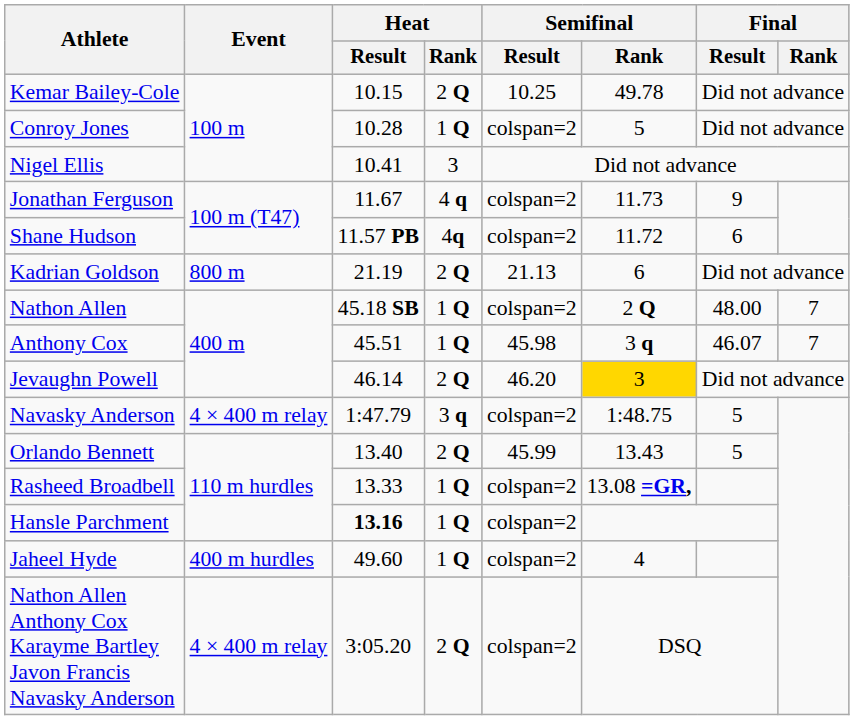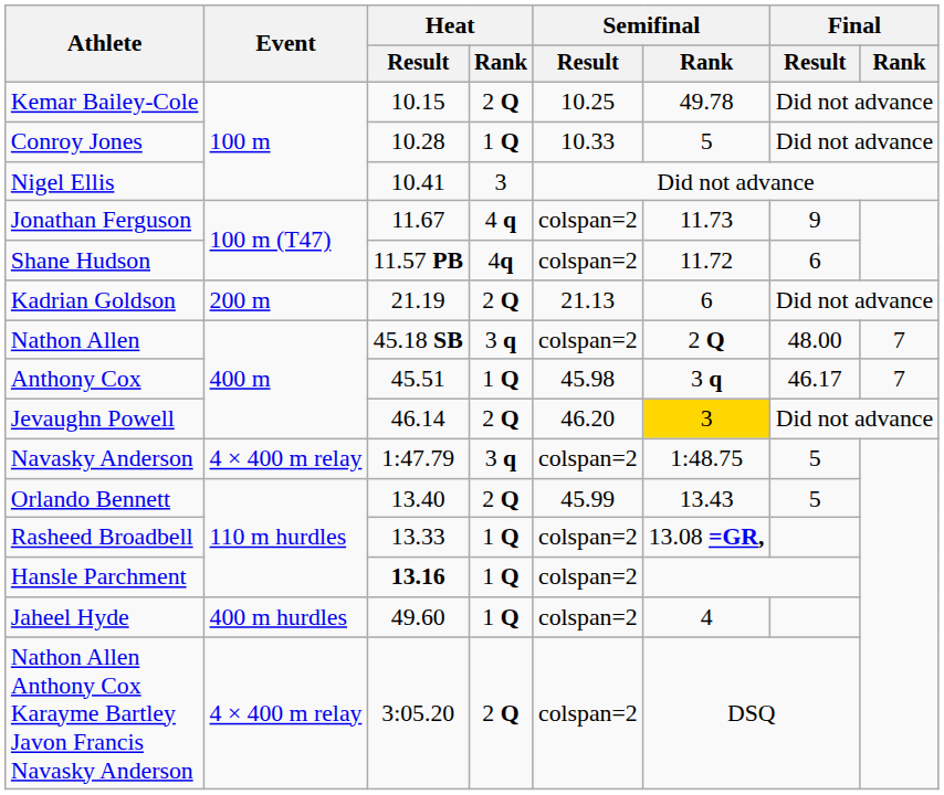Conroy Jones | Semifinal / Result: colspan=2 -> 10.33
Kadrian Goldson | Event: 800 m -> 200 m
Nathon Allen | Heat / Rank: 1 Q -> 3 q
Anthony Cox | Final / Result: 46.07 -> 46.17
